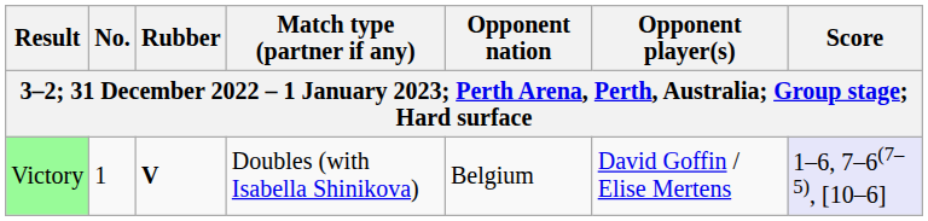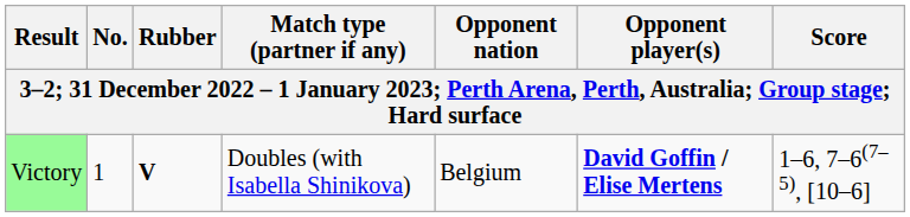Victory | Opponent player(s): normal -> bold
Victory | Score: lavender background -> no background
